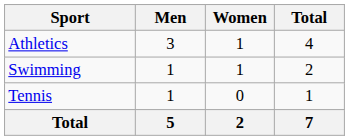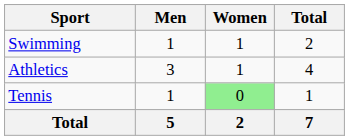rows swapped: Athletics <-> Swimming
Tennis | Women: no background -> lightgreen background
